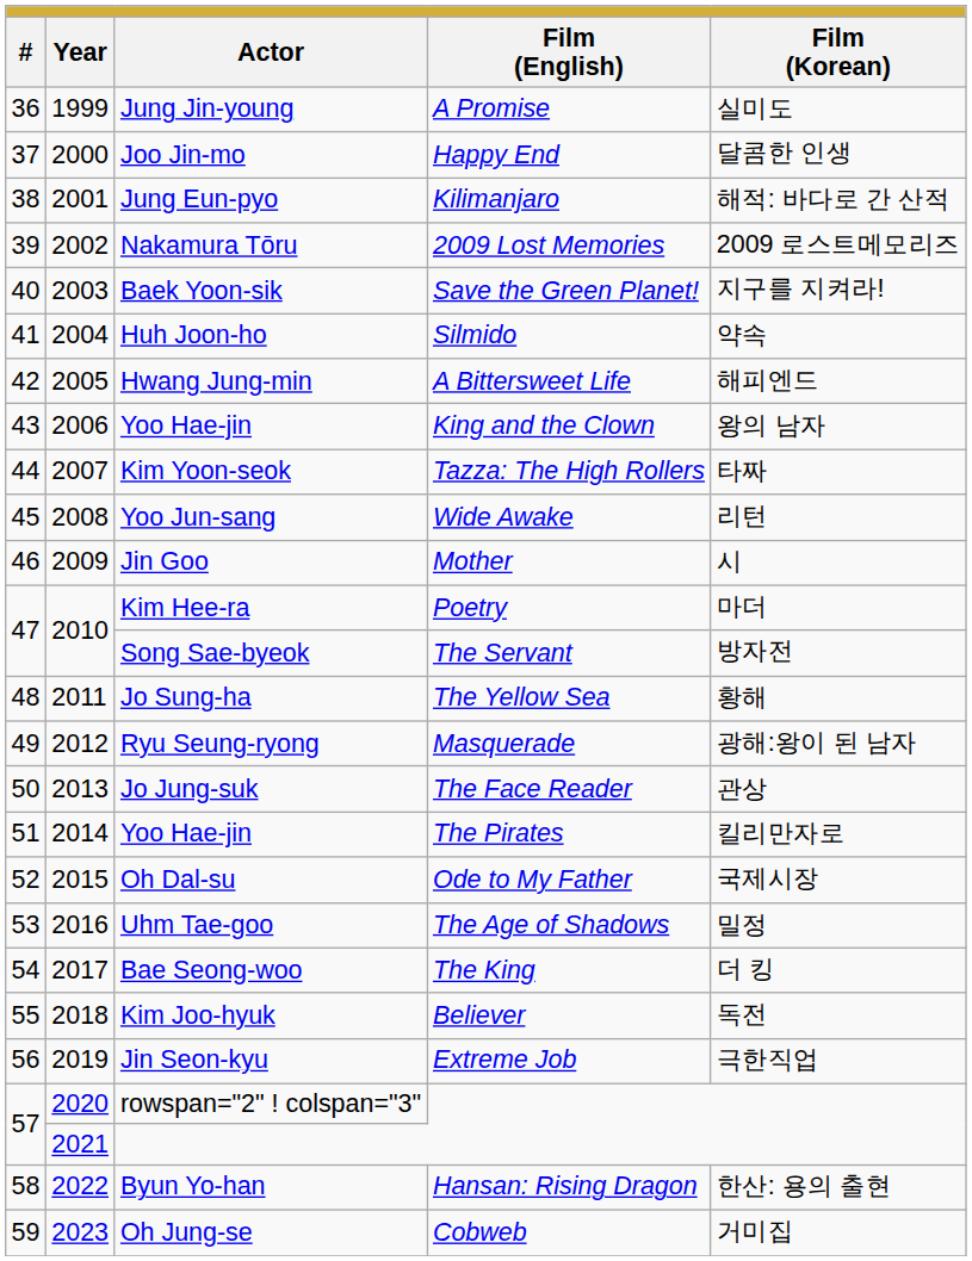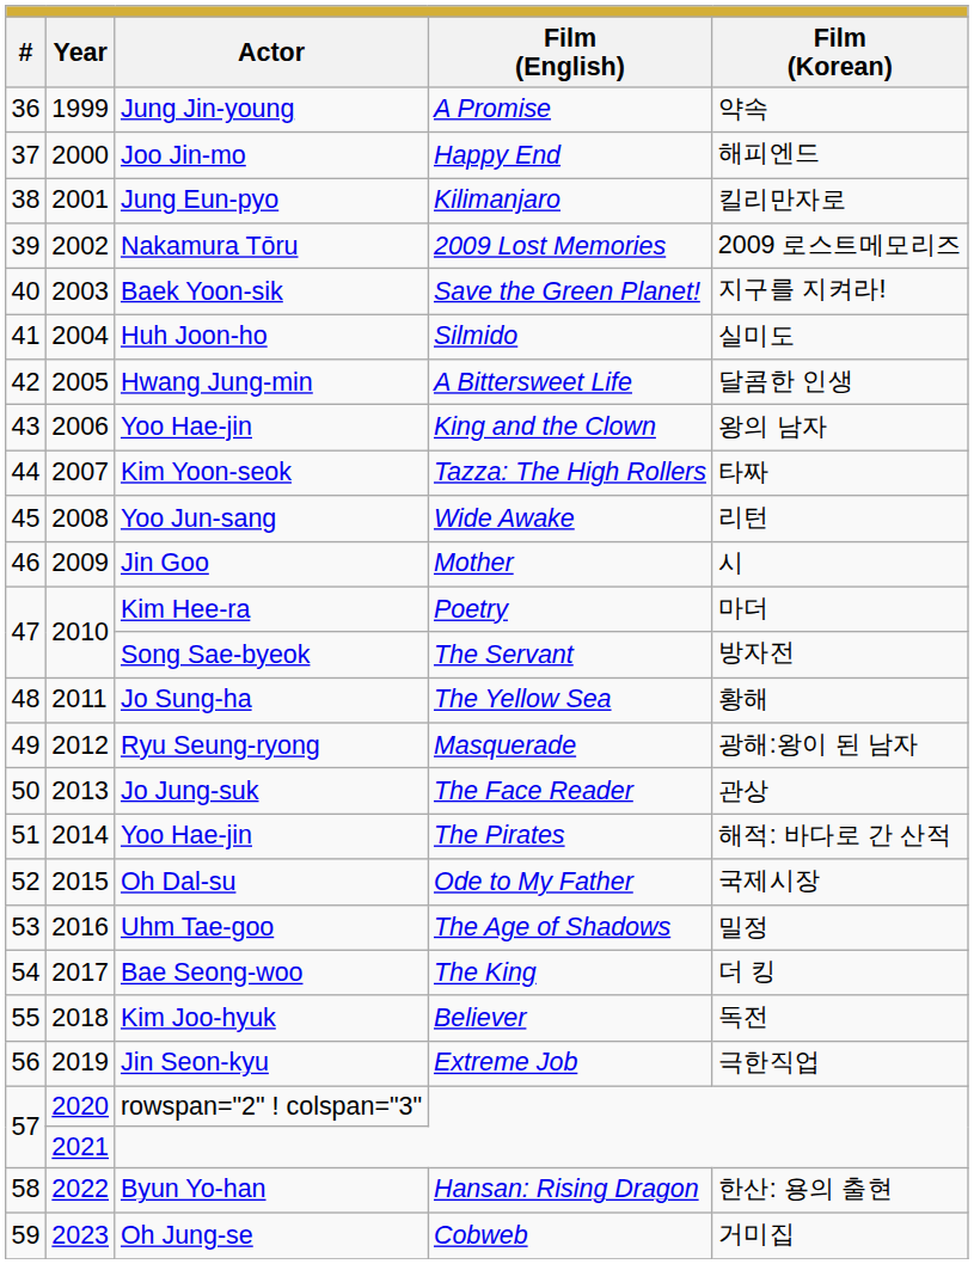Jung Jin-young | Film (Korean): 실미도 -> 약속
Joo Jin-mo | Film (Korean): 달콤한 인생 -> 해피엔드
Jung Eun-pyo | Film (Korean): 해적: 바다로 간 산적 -> 킬리만자로
Huh Joon-ho | Film (Korean): 약속 -> 실미도
Hwang Jung-min | Film (Korean): 해피엔드 -> 달콤한 인생
Yoo Hae-jin / The Pirates | Film (Korean): 킬리만자로 -> 해적: 바다로 간 산적
